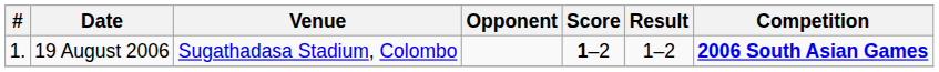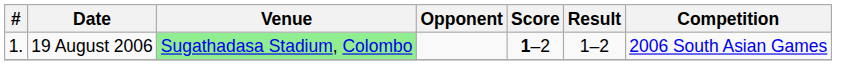19 August 2006 | Venue: no background -> lightgreen background
19 August 2006 | Competition: bold -> normal
